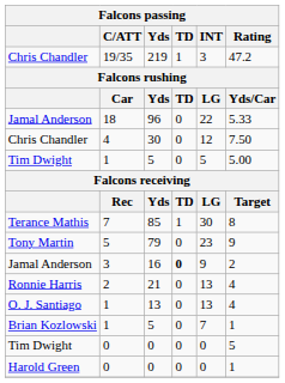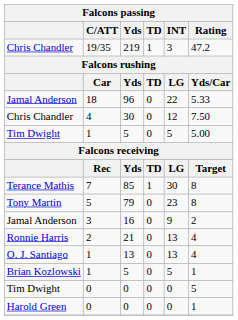79 | Rating: 9 -> 8
16 | TD: bold -> normal
Brian Kozlowski / 5 | INT: 7 -> 5
